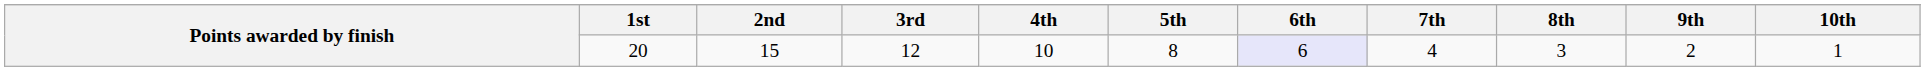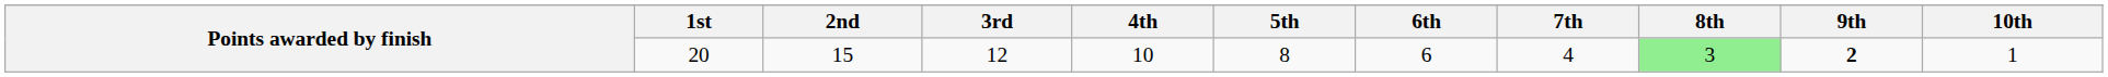row 2 | 6th: lavender background -> no background
row 2 | 8th: no background -> lightgreen background
row 2 | 9th: normal -> bold
